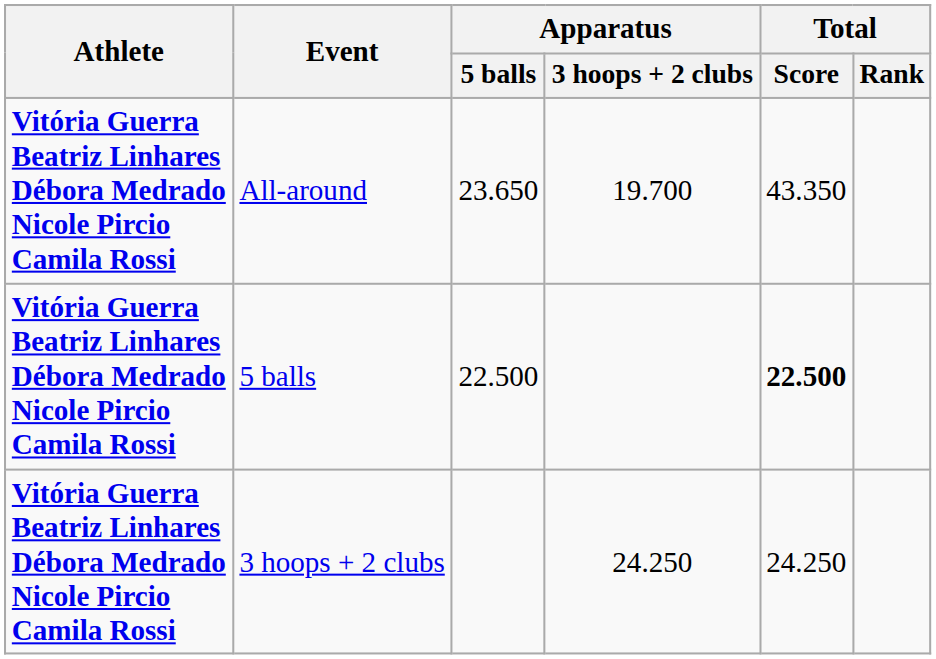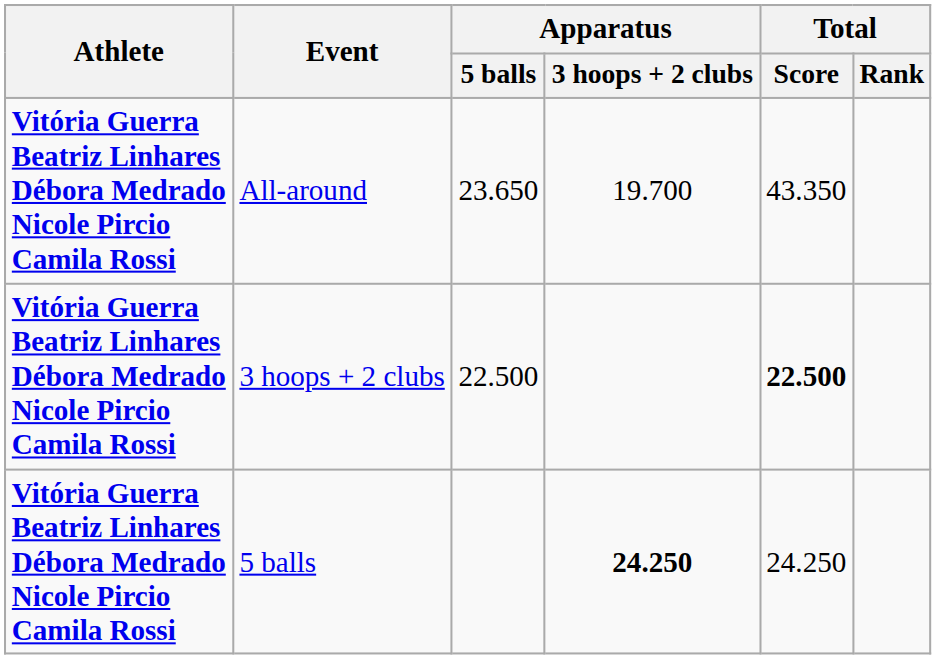row 4 | Event: 5 balls -> 3 hoops + 2 clubs
row 5 | Event: 3 hoops + 2 clubs -> 5 balls
row 5 | Apparatus / 3 hoops + 2 clubs: normal -> bold
